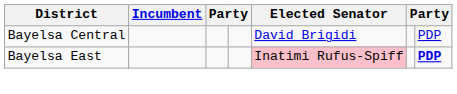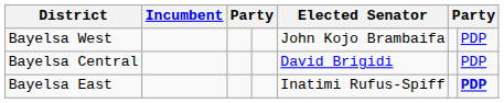+ row: Bayelsa West | John Kojo Brambaifa | PDP
Bayelsa East | Elected Senator: pink background -> no background
